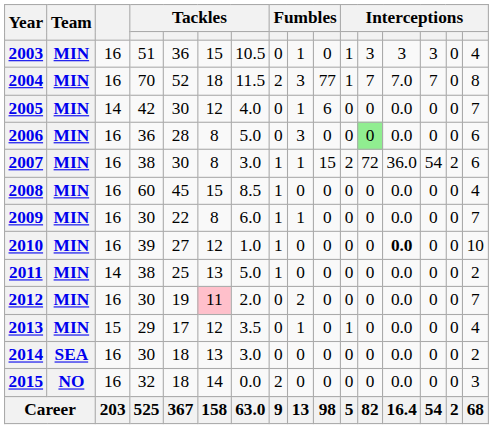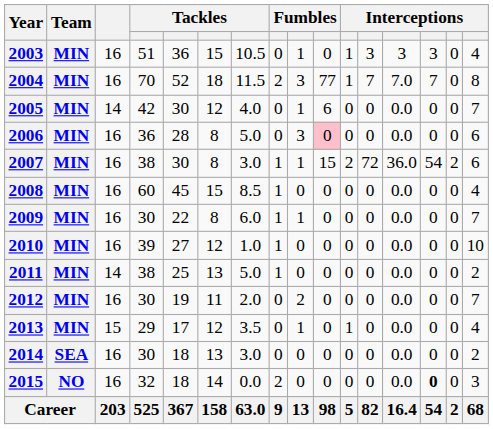2006 | column 10: no background -> pink background
2006 | column 12: lightgreen background -> no background
2010 | column 13: bold -> normal
2012 | column 6: pink background -> no background
2015 | column 14: normal -> bold
